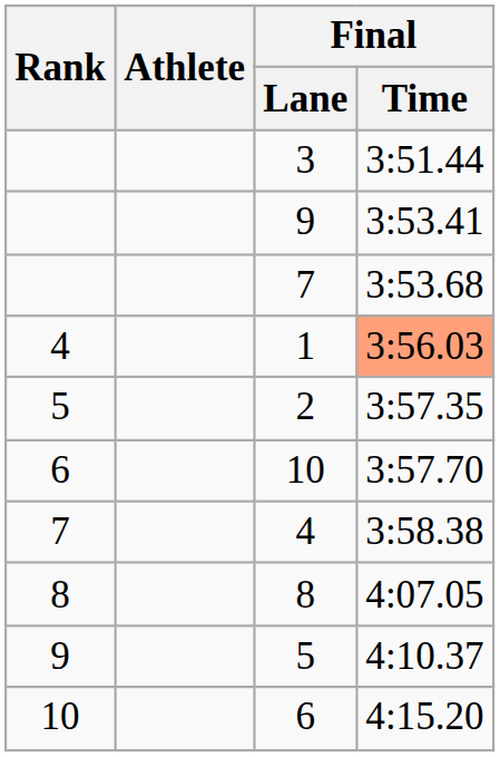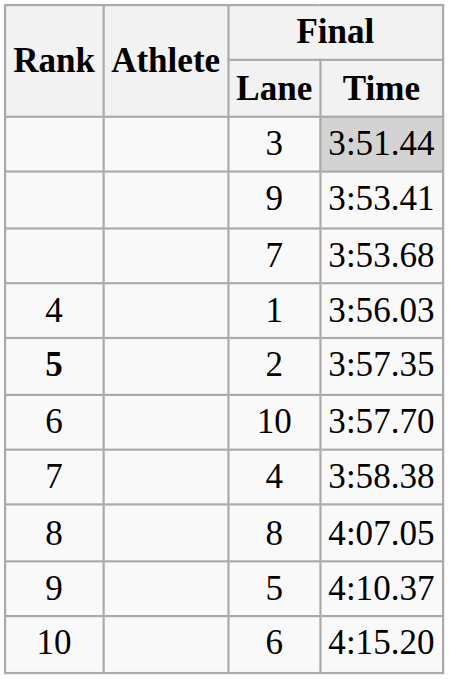3 | Final / Time: no background -> lightgrey background
1 | Final / Time: lightsalmon background -> no background
2 | Rank: normal -> bold
